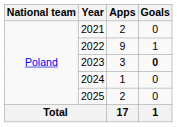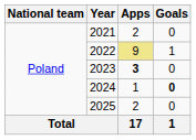2022 | Apps: no background -> khaki background
2023 | Apps: normal -> bold
2023 | Goals: bold -> normal
2024 | Goals: normal -> bold
